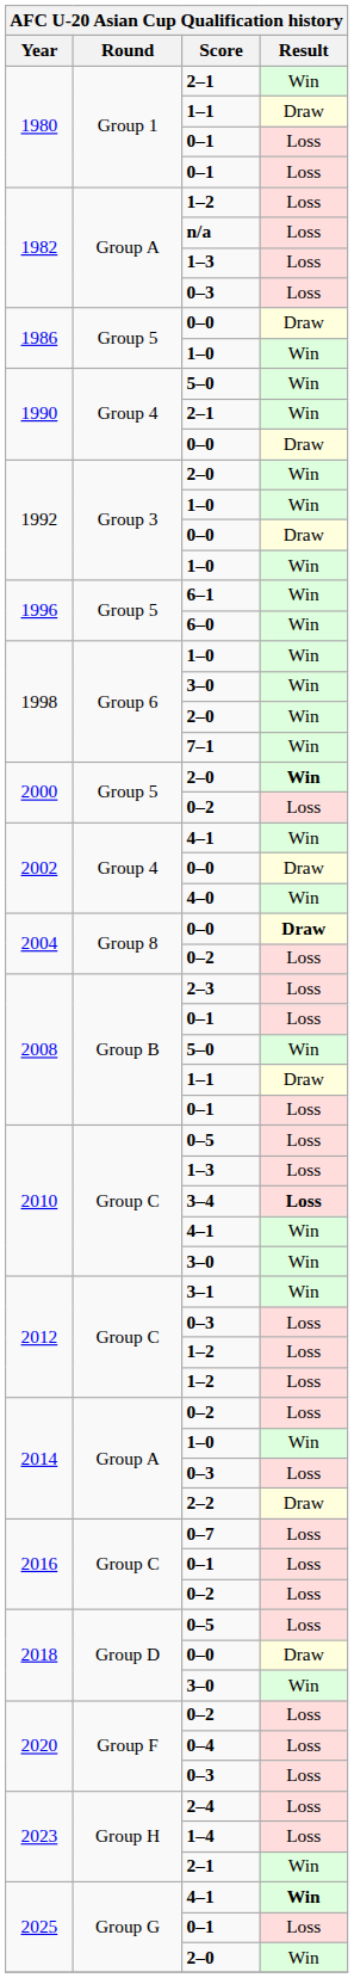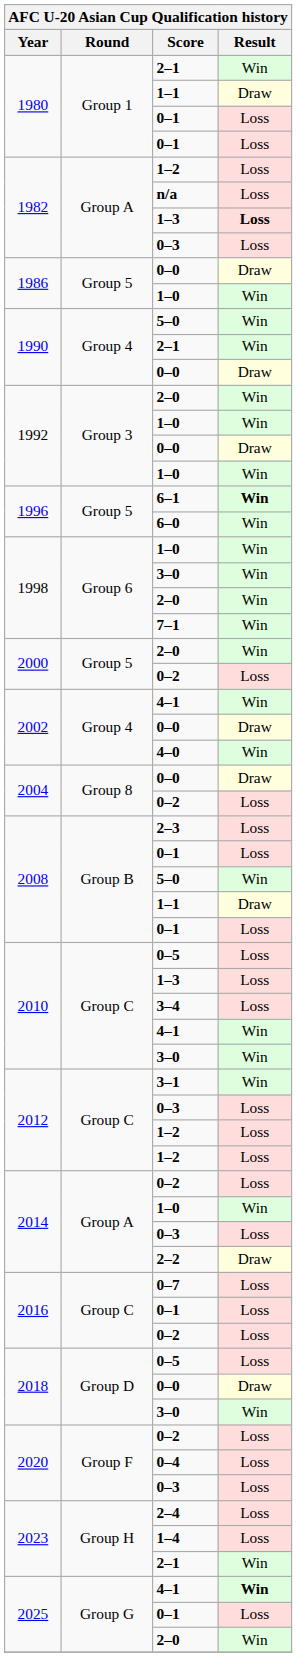1982 / 1–3 | Result: normal -> bold
6–1 | Result: normal -> bold
2000 / 2–0 | Result: bold -> normal
2004 / 0–0 | Result: bold -> normal
3–4 | Result: bold -> normal
